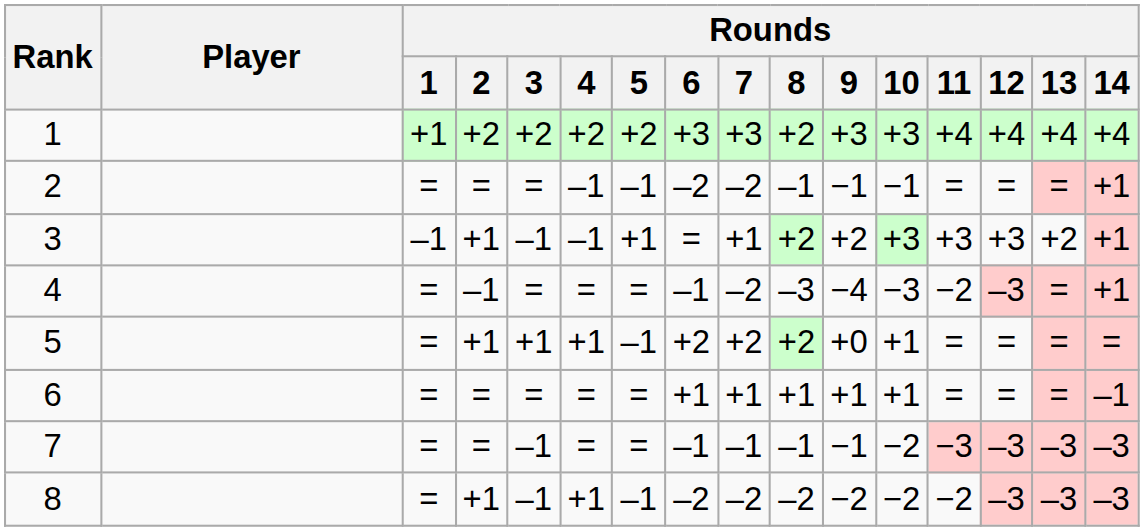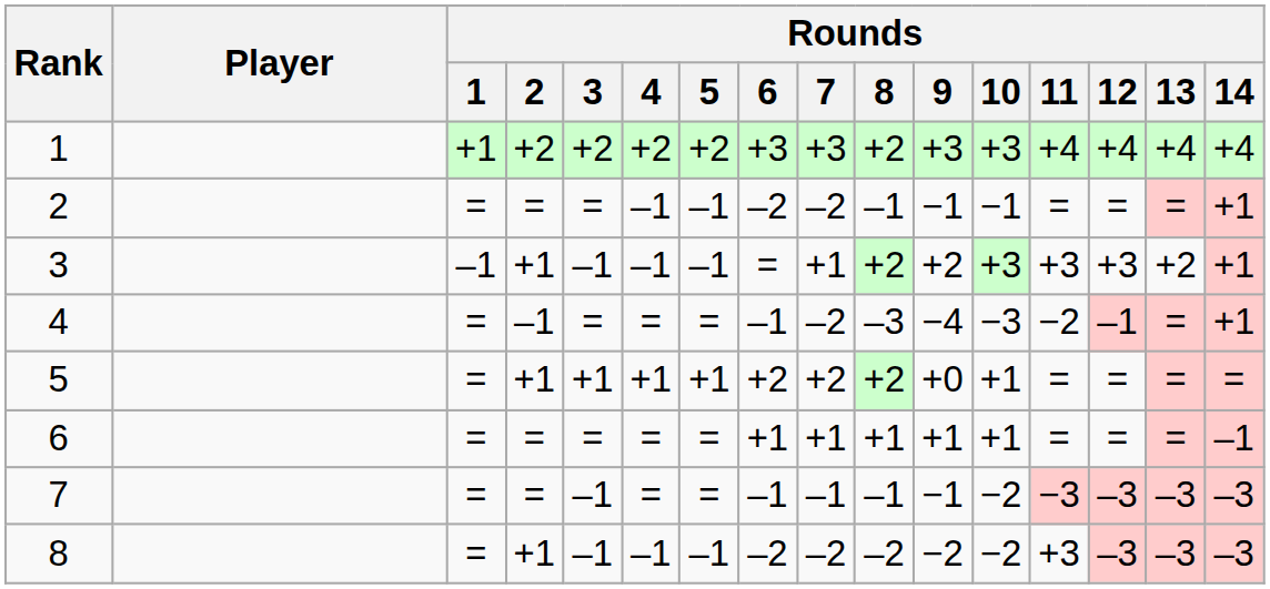row 5 | Rounds / 5: +1 -> –1
row 6 | Rounds / 12: –3 -> –1
row 7 | Rounds / 5: –1 -> +1
row 10 | Rounds / 4: +1 -> –1
row 10 | Rounds / 11: −2 -> +3
